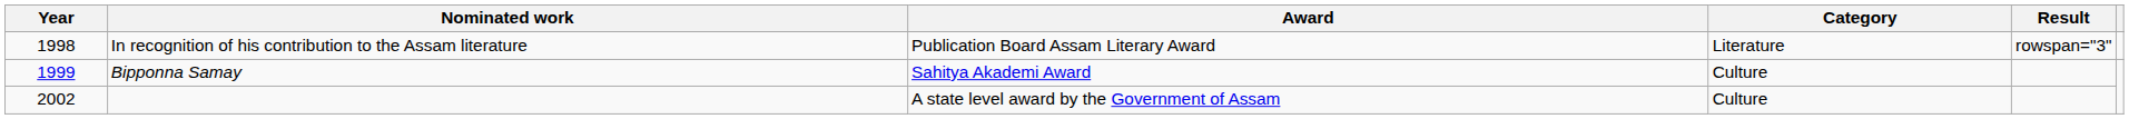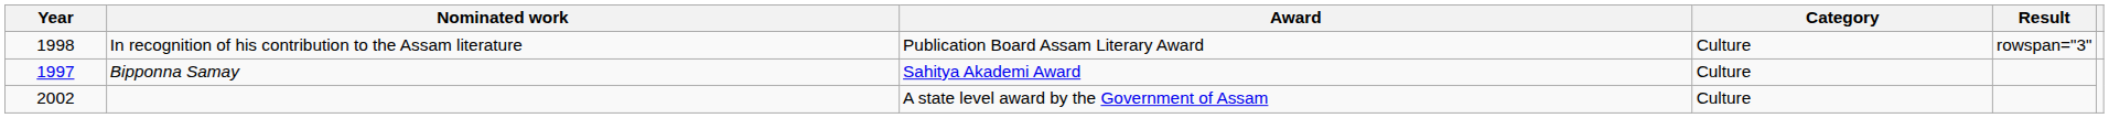In recognition of his contribution to the Assam literature | Category: Literature -> Culture
Bipponna Samay | Year: 1999 -> 1997
